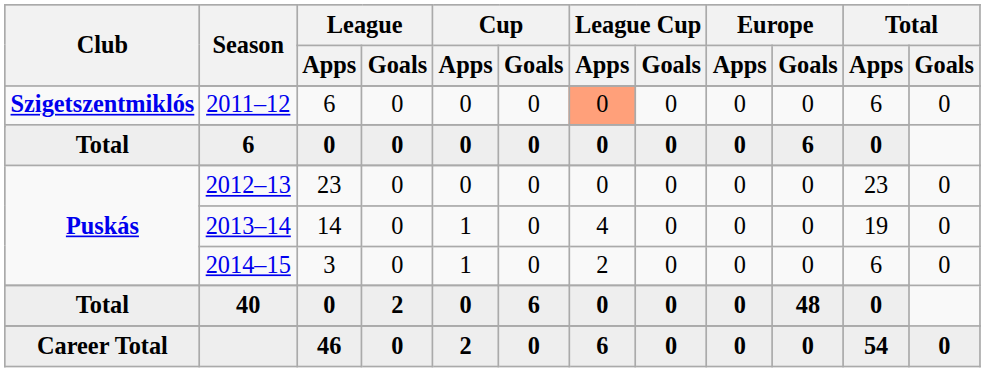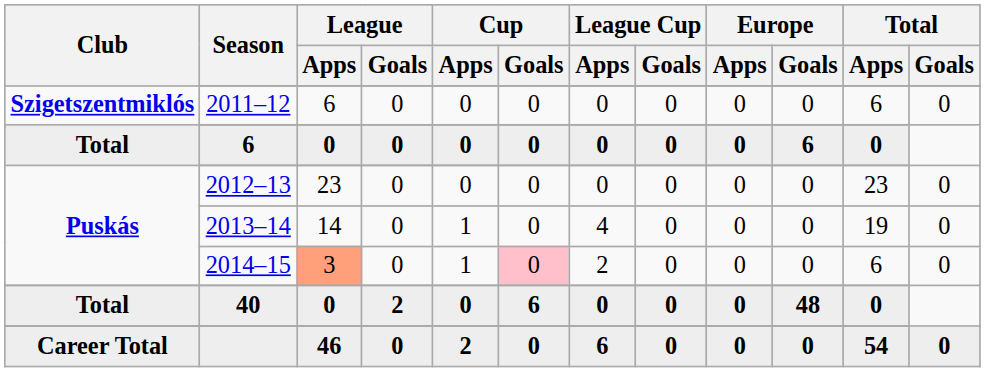2011–12 | League Cup / Apps: lightsalmon background -> no background
2014–15 | League / Apps: no background -> lightsalmon background
2014–15 | Cup / Goals: no background -> pink background
